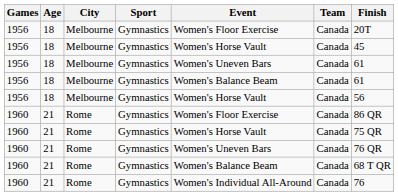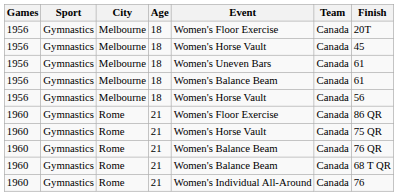columns swapped: Age <-> Sport
row 9 | Event: Women's Uneven Bars -> Women's Balance Beam
